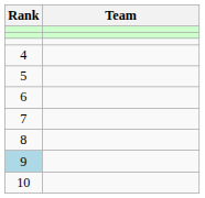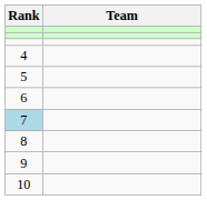row 8 | Rank: no background -> lightblue background
row 10 | Rank: lightblue background -> no background
